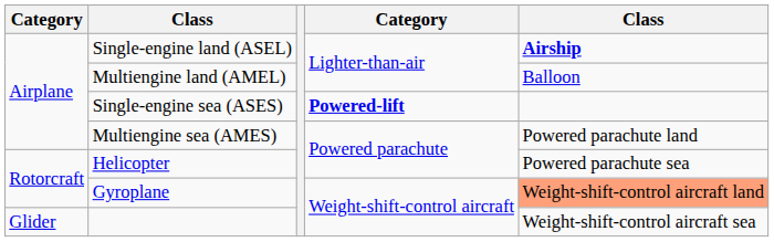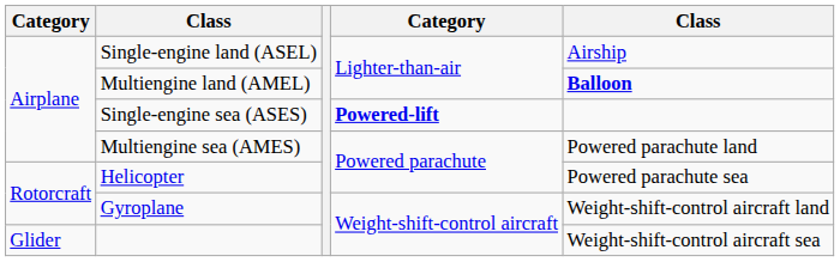Single-engine land (ASEL) | column 5: bold -> normal
Multiengine land (AMEL) | column 5: normal -> bold
Gyroplane | column 5: lightsalmon background -> no background
